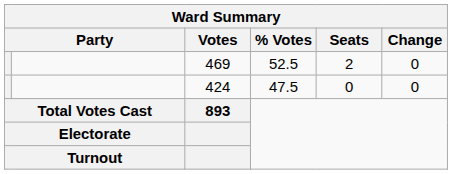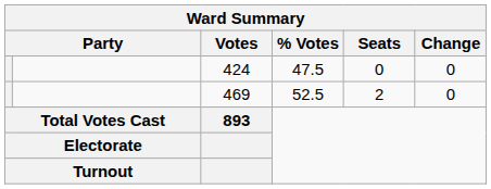rows swapped: 469 <-> 424
